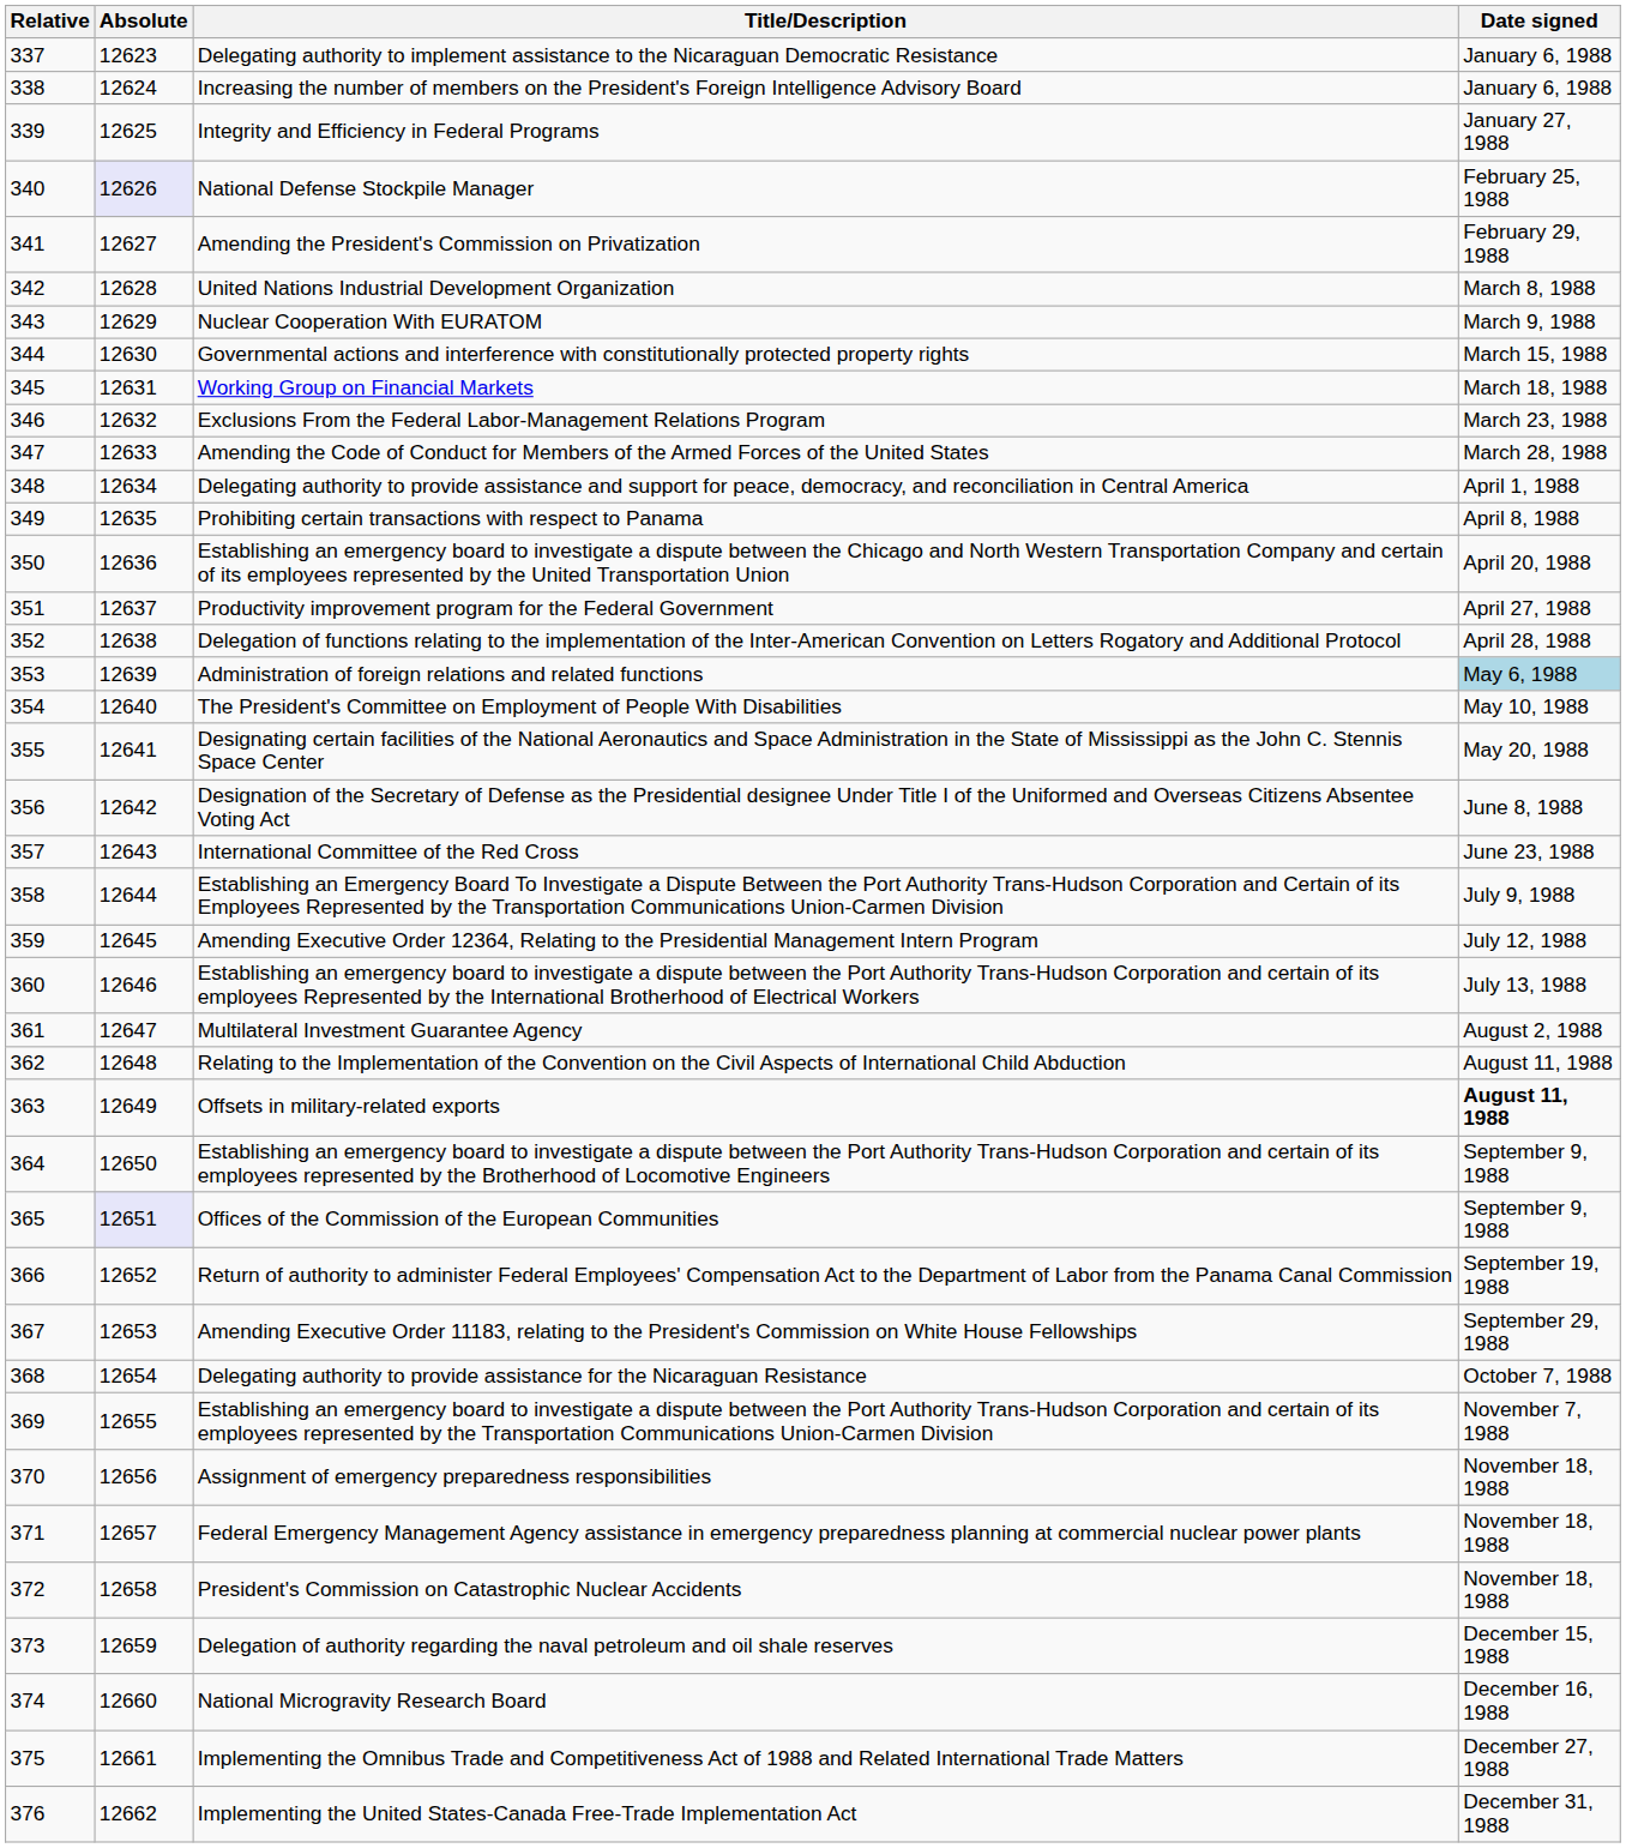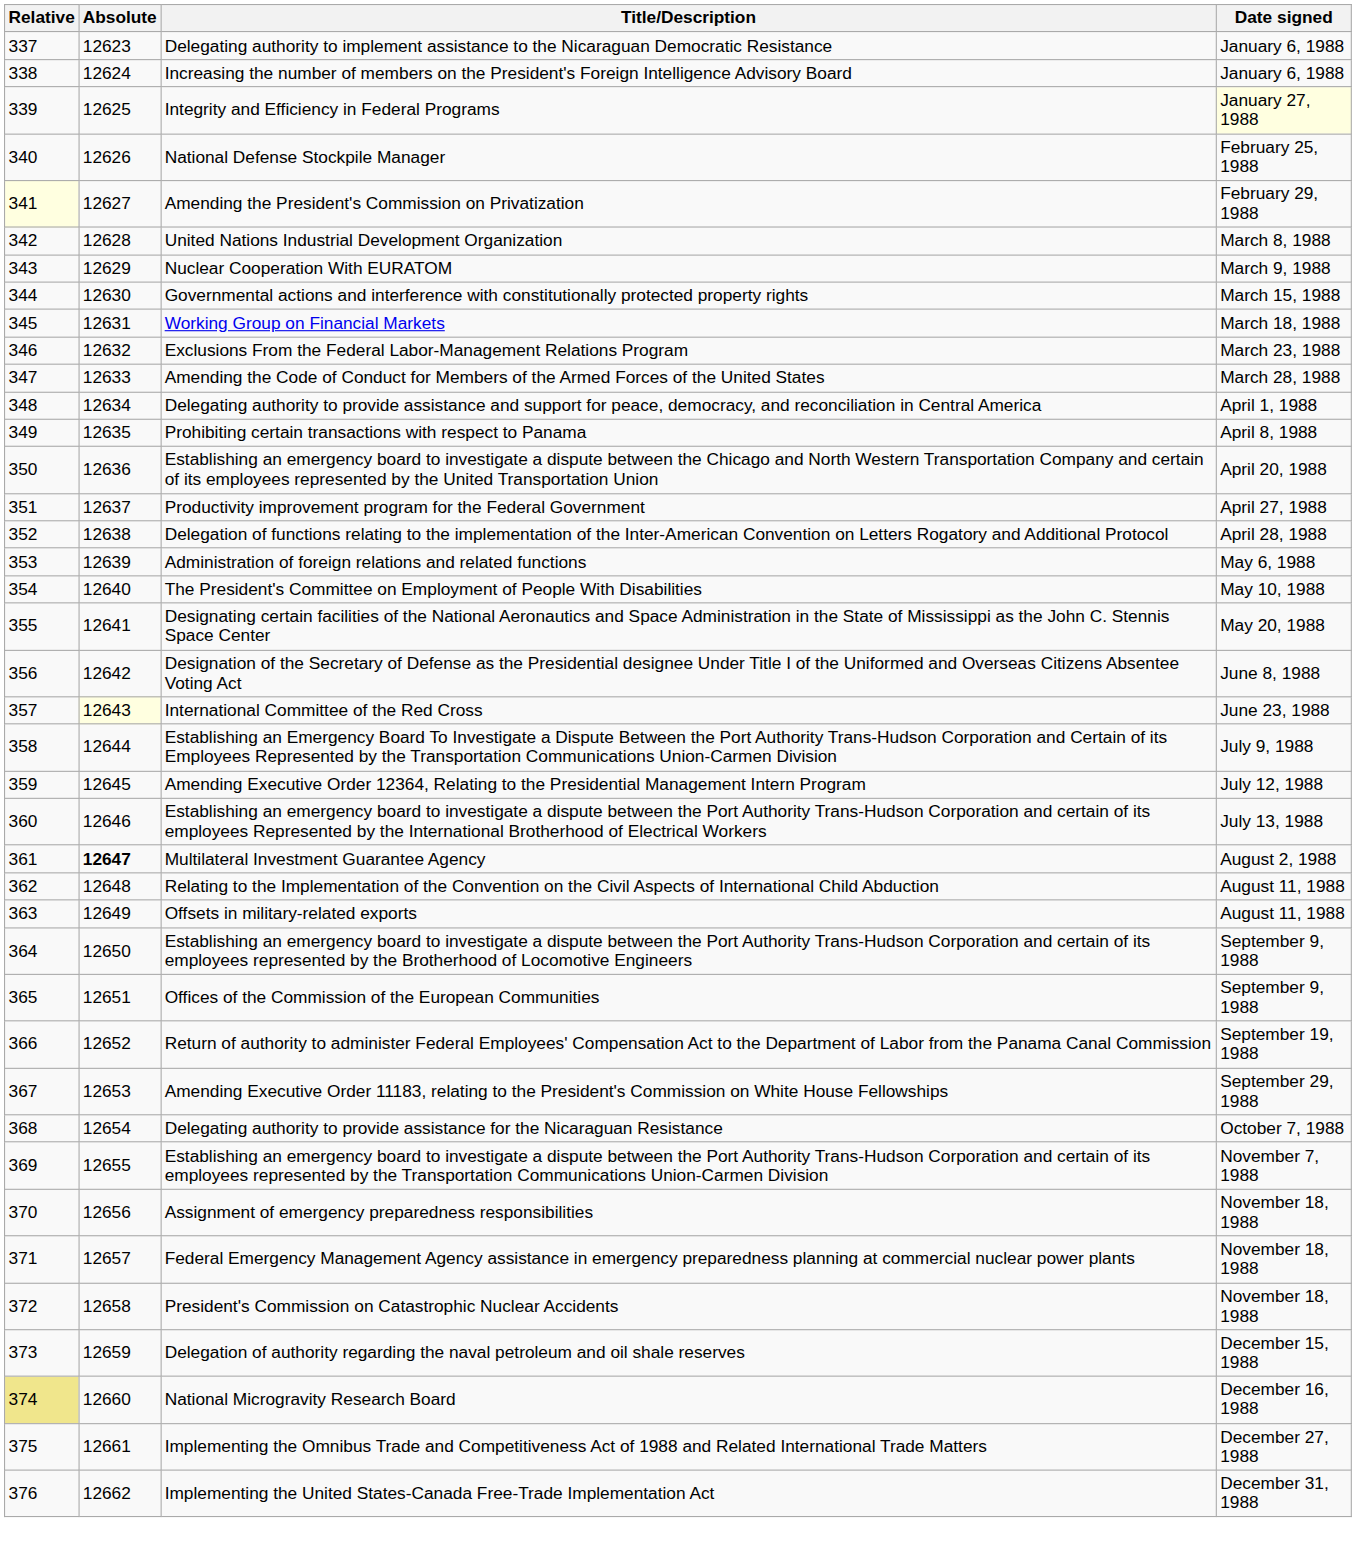Integrity and Efficiency in Federal Programs | Date signed: no background -> lightyellow background
National Defense Stockpile Manager | Absolute: lavender background -> no background
Amending the President's Commission on Privatization | Relative: no background -> lightyellow background
Administration of foreign relations and related functions | Date signed: lightblue background -> no background
International Committee of the Red Cross | Absolute: no background -> lightyellow background
Multilateral Investment Guarantee Agency | Absolute: normal -> bold
Offsets in military-related exports | Date signed: bold -> normal
Offices of the Commission of the European Communities | Absolute: lavender background -> no background
National Microgravity Research Board | Relative: no background -> khaki background
